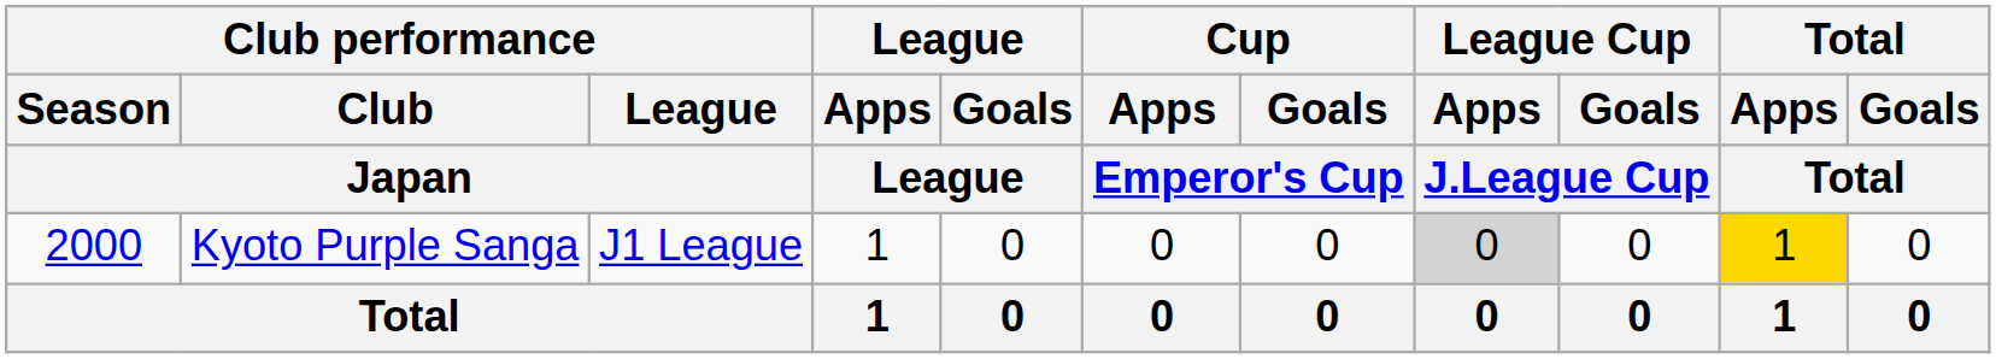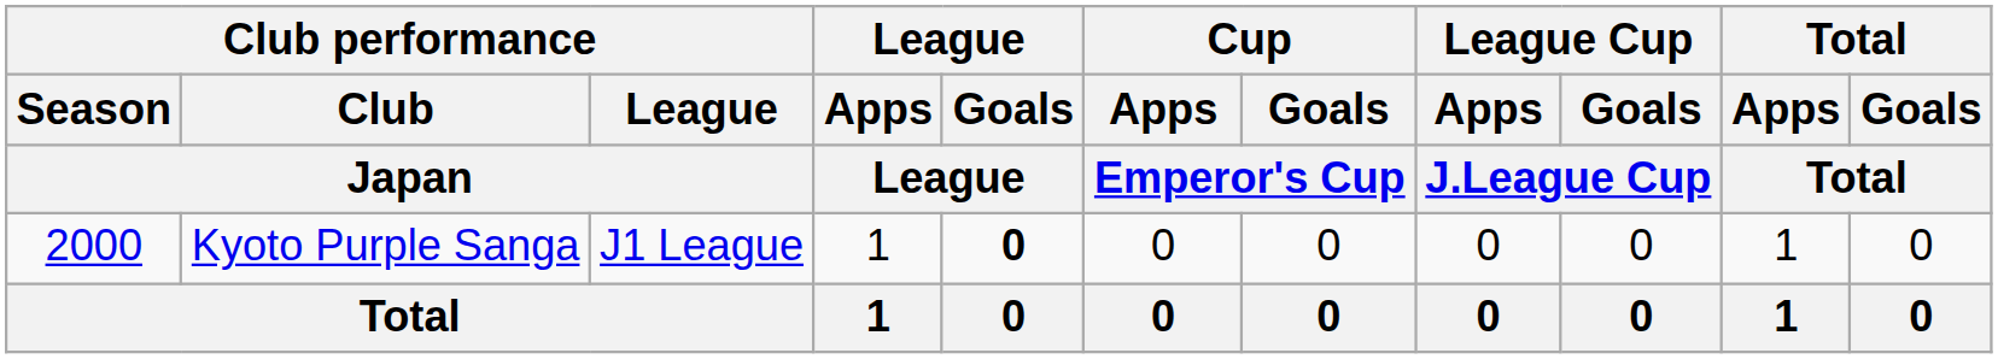Kyoto Purple Sanga | League / Goals / League: normal -> bold
Kyoto Purple Sanga | League Cup / Apps / J.League Cup: lightgrey background -> no background
Kyoto Purple Sanga | Total / Apps / Total: gold background -> no background
